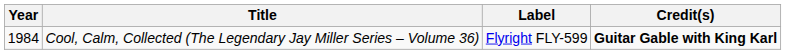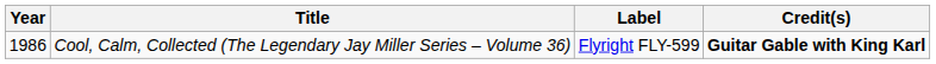row 2 | Year: 1984 -> 1986
